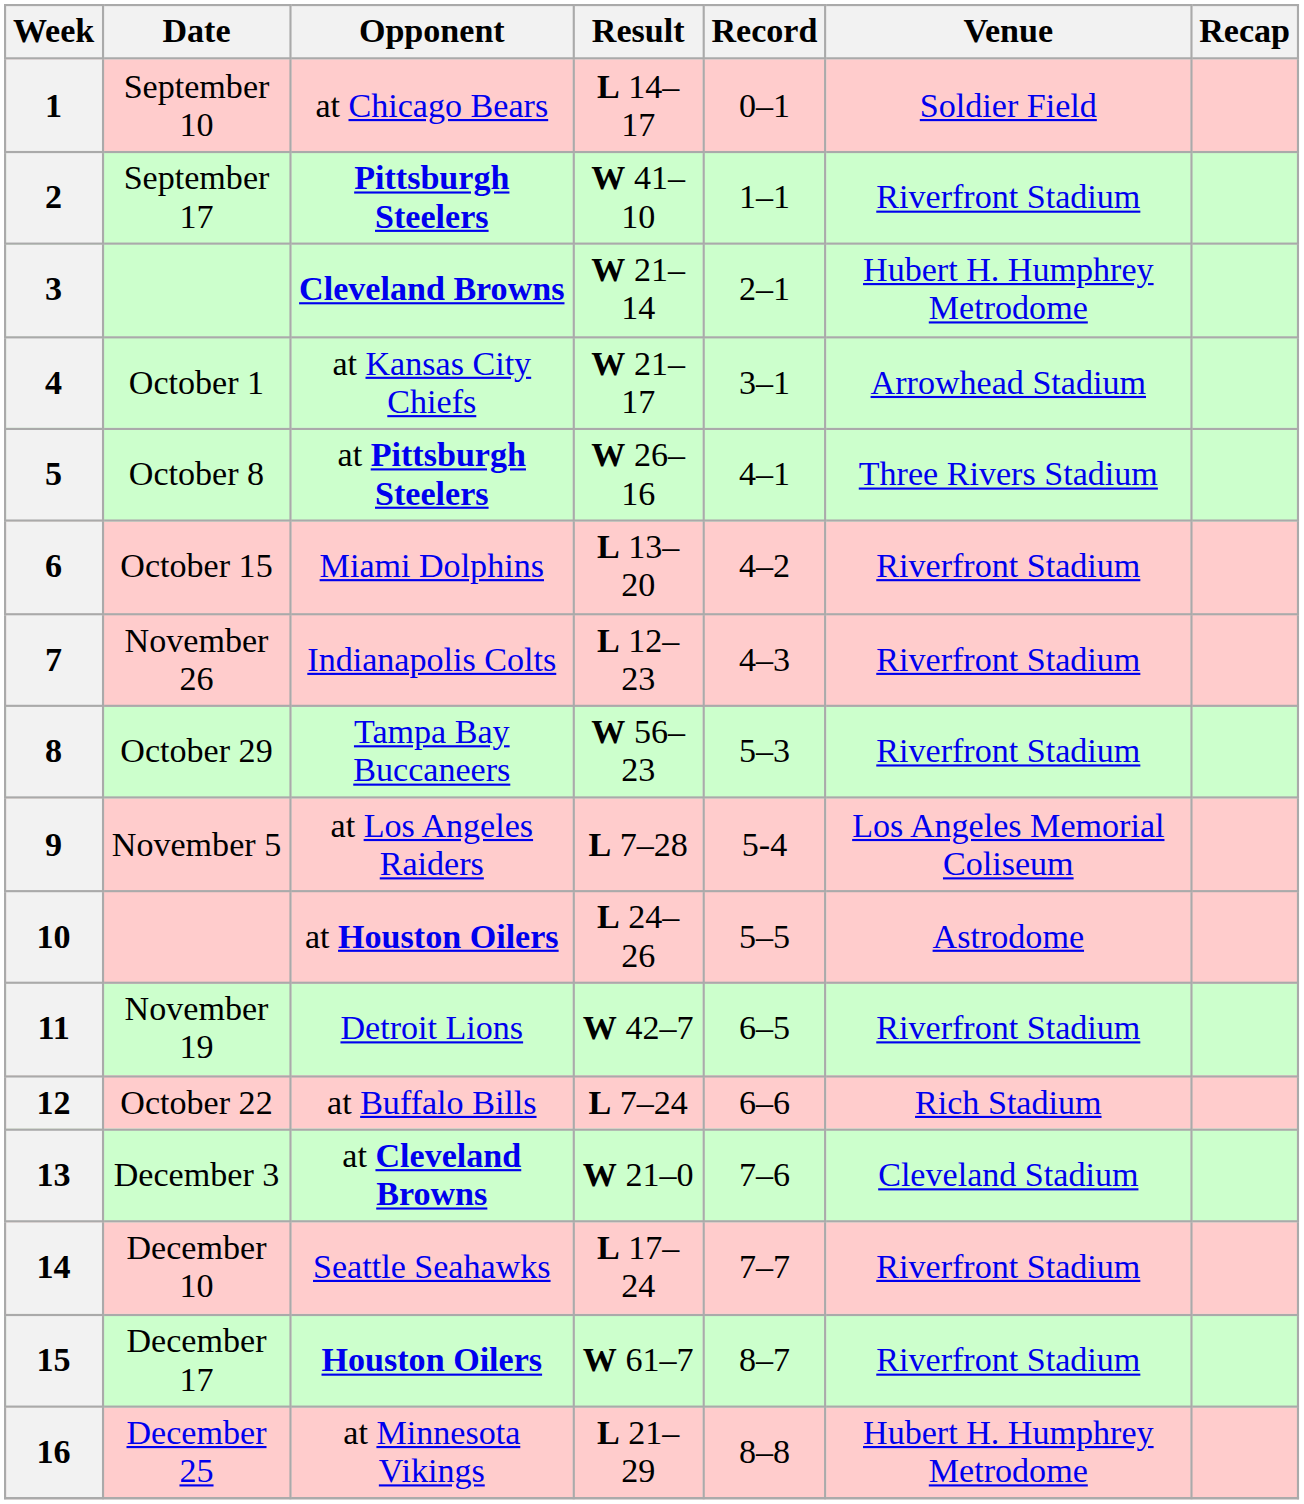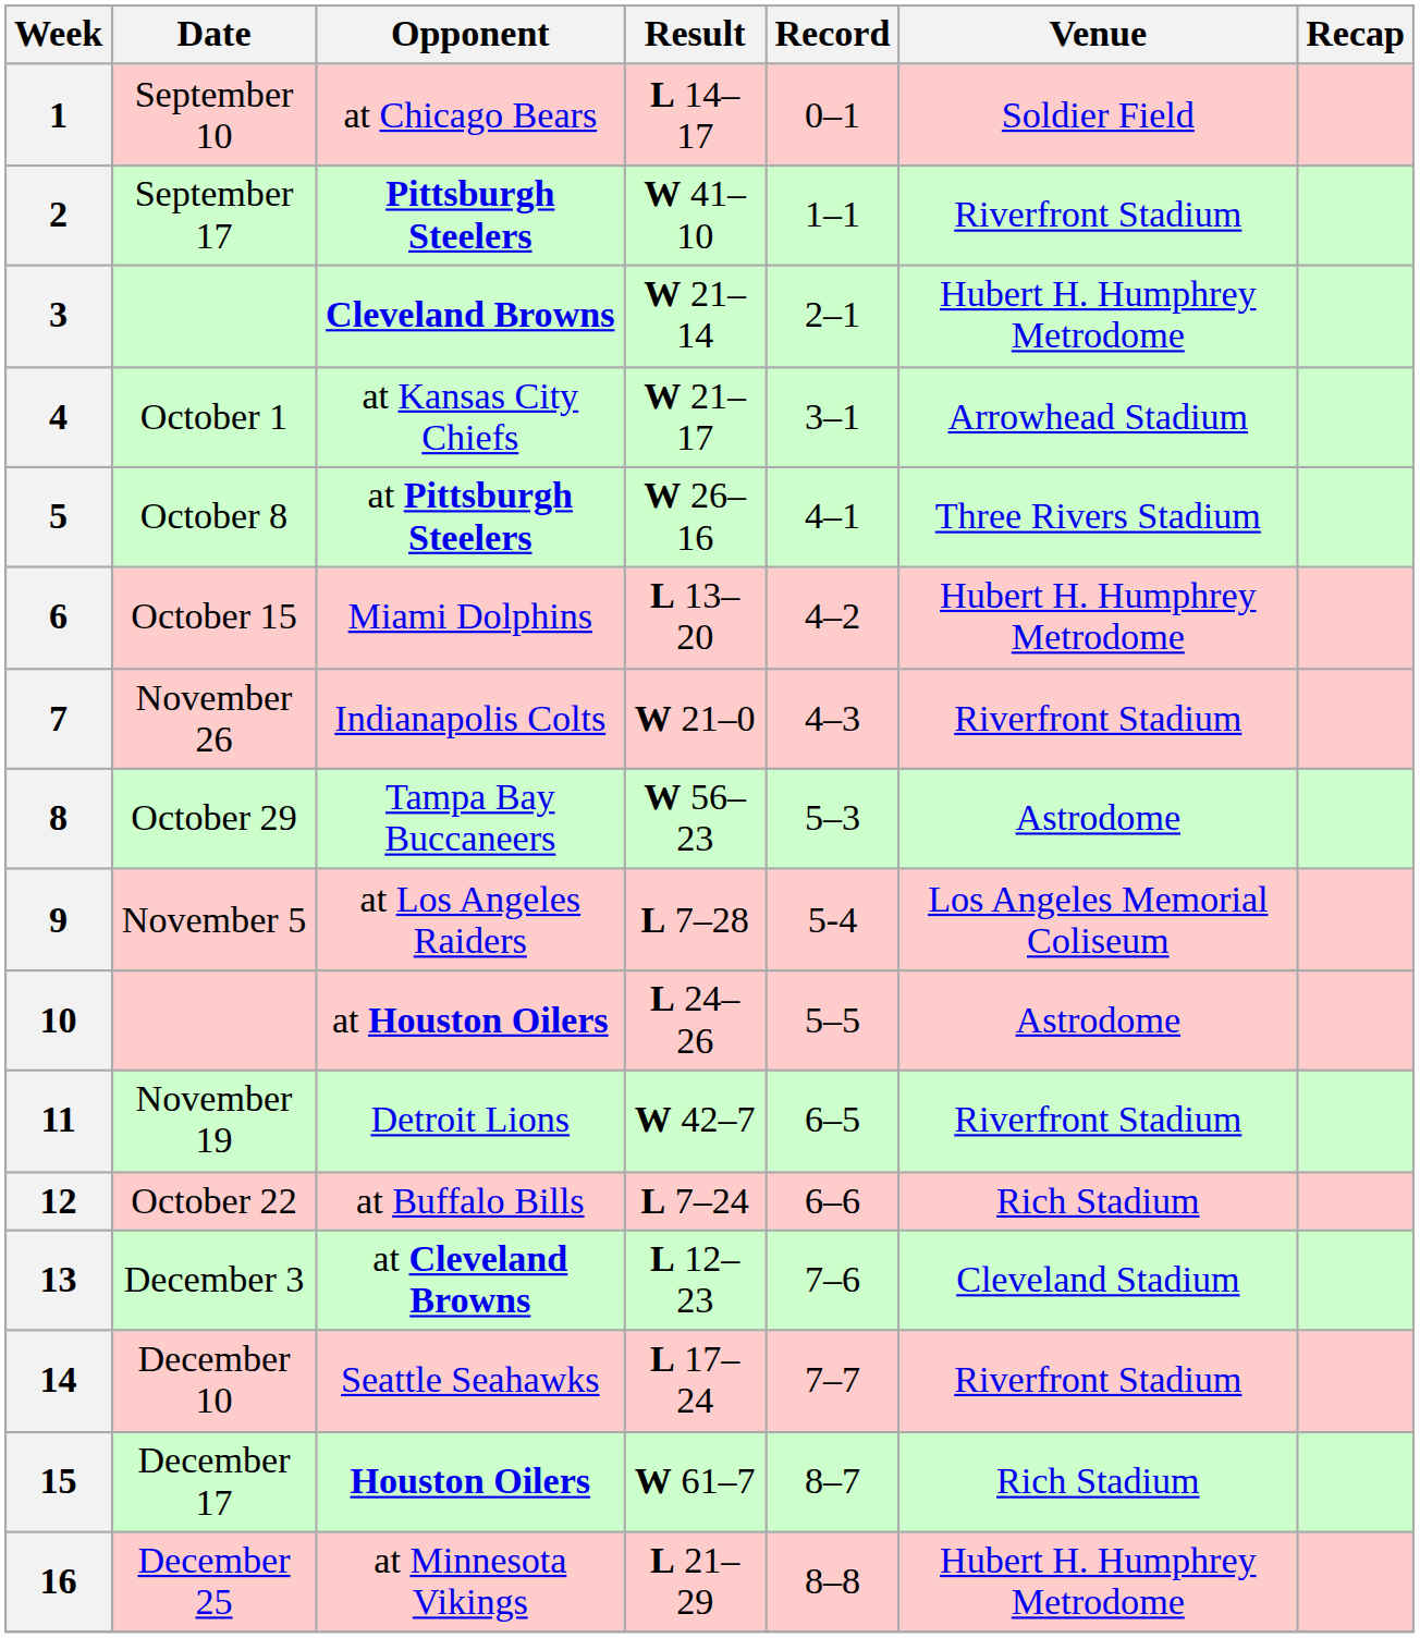6 | Venue: Riverfront Stadium -> Hubert H. Humphrey Metrodome
7 | Result: L 12–23 -> W 21–0
8 | Venue: Riverfront Stadium -> Astrodome
13 | Result: W 21–0 -> L 12–23
15 | Venue: Riverfront Stadium -> Rich Stadium
